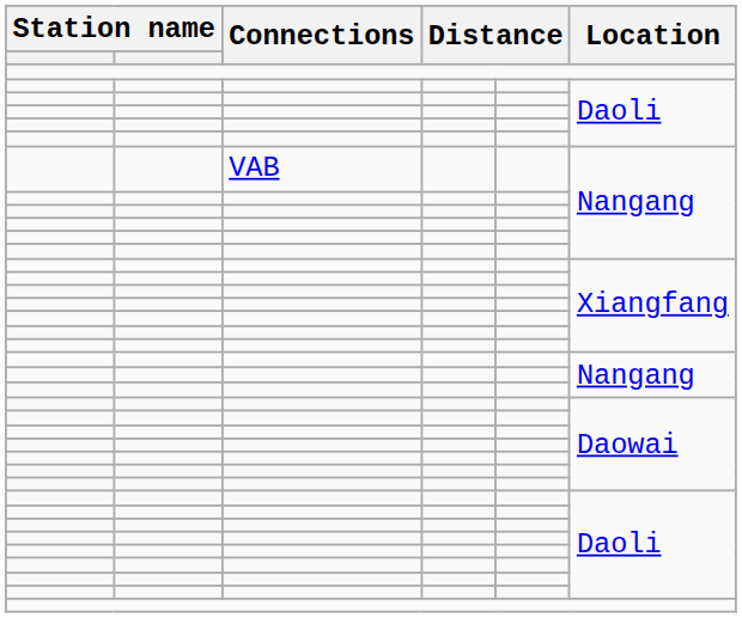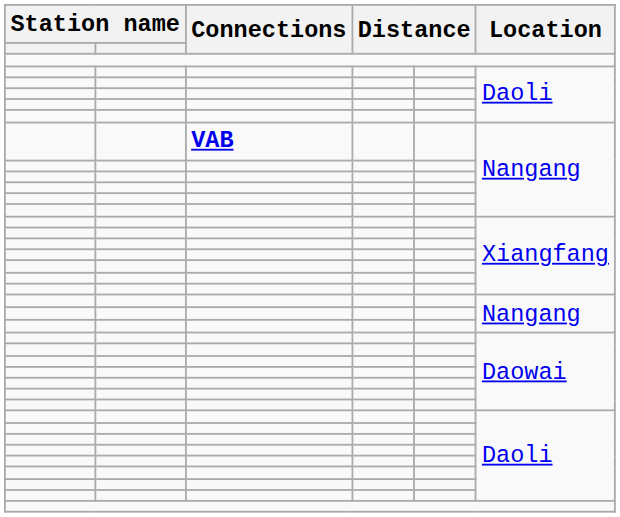VAB | Connections: normal -> bold
